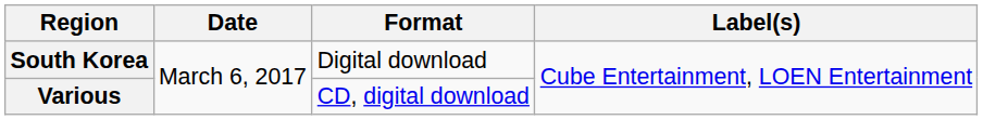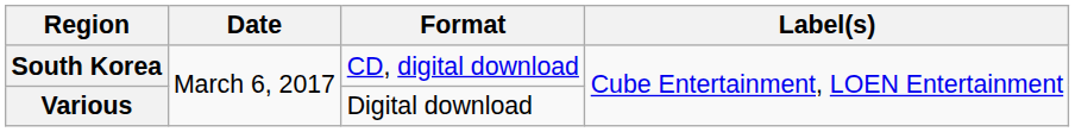South Korea | Format: Digital download -> CD, digital download
Various | Format: CD, digital download -> Digital download
